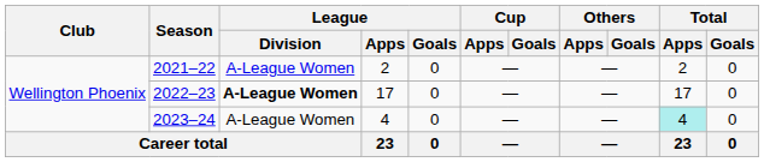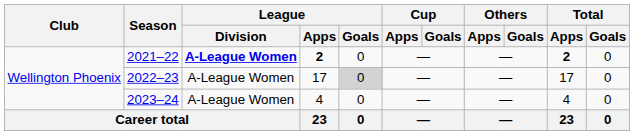2021–22 | League / Division: normal -> bold
2021–22 | League / Apps: normal -> bold
2021–22 | Total / Apps: normal -> bold
2022–23 | League / Division: bold -> normal
2022–23 | League / Goals: no background -> lightgrey background
2023–24 | Total / Apps: paleturquoise background -> no background
